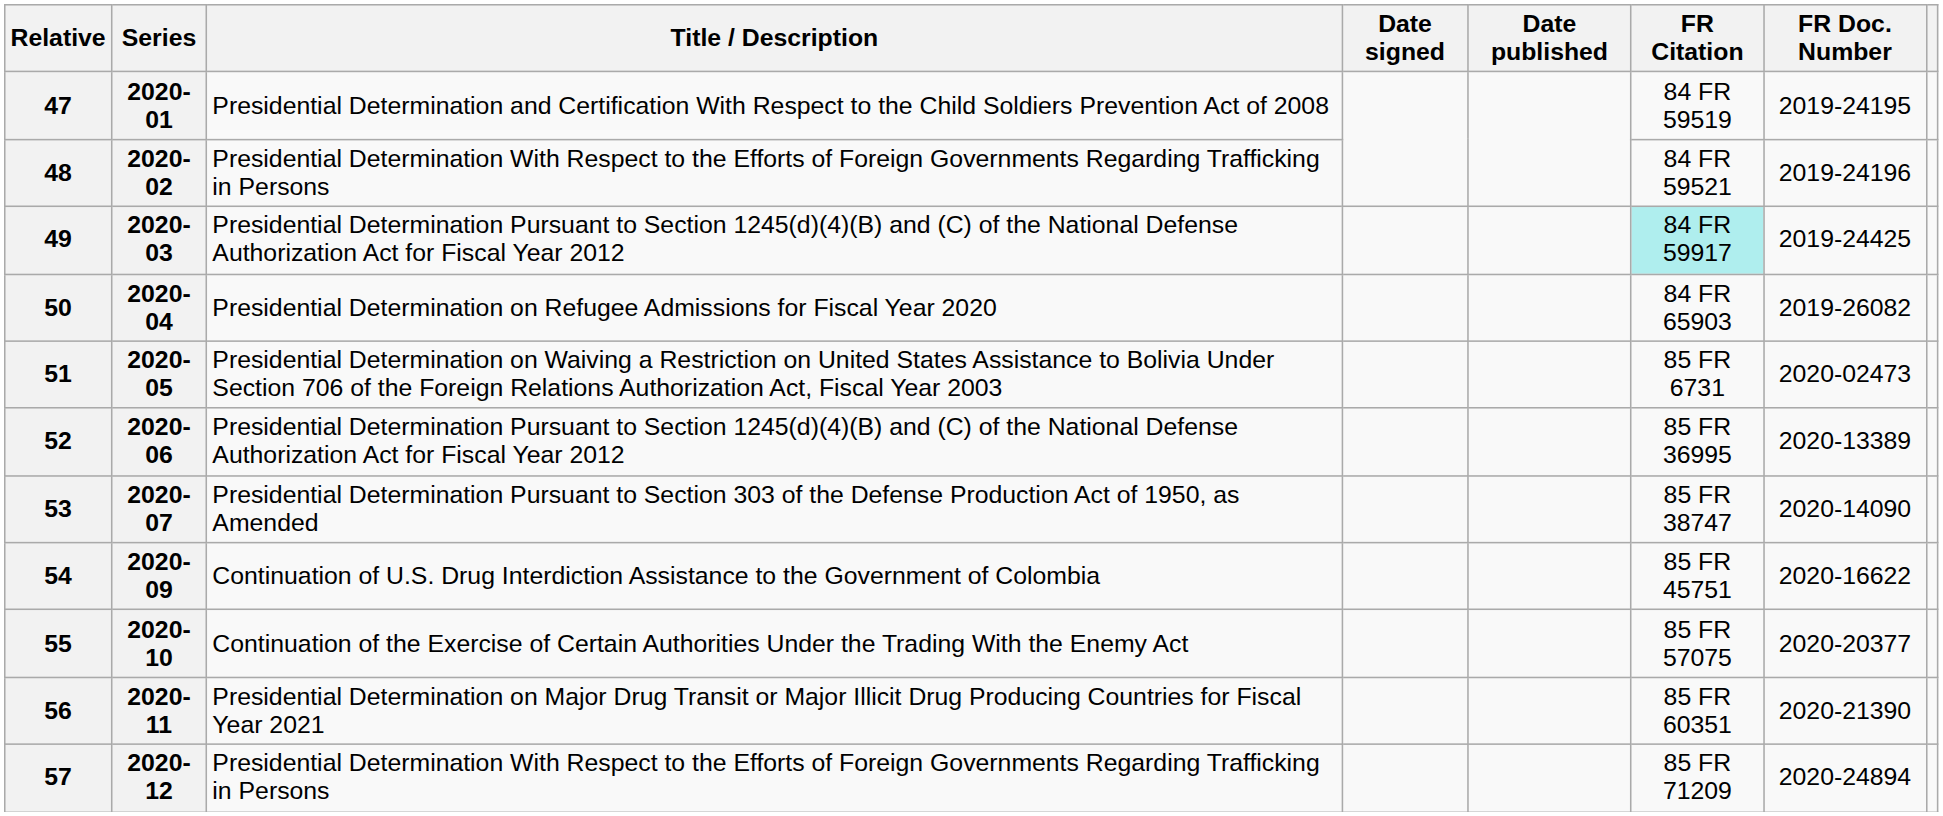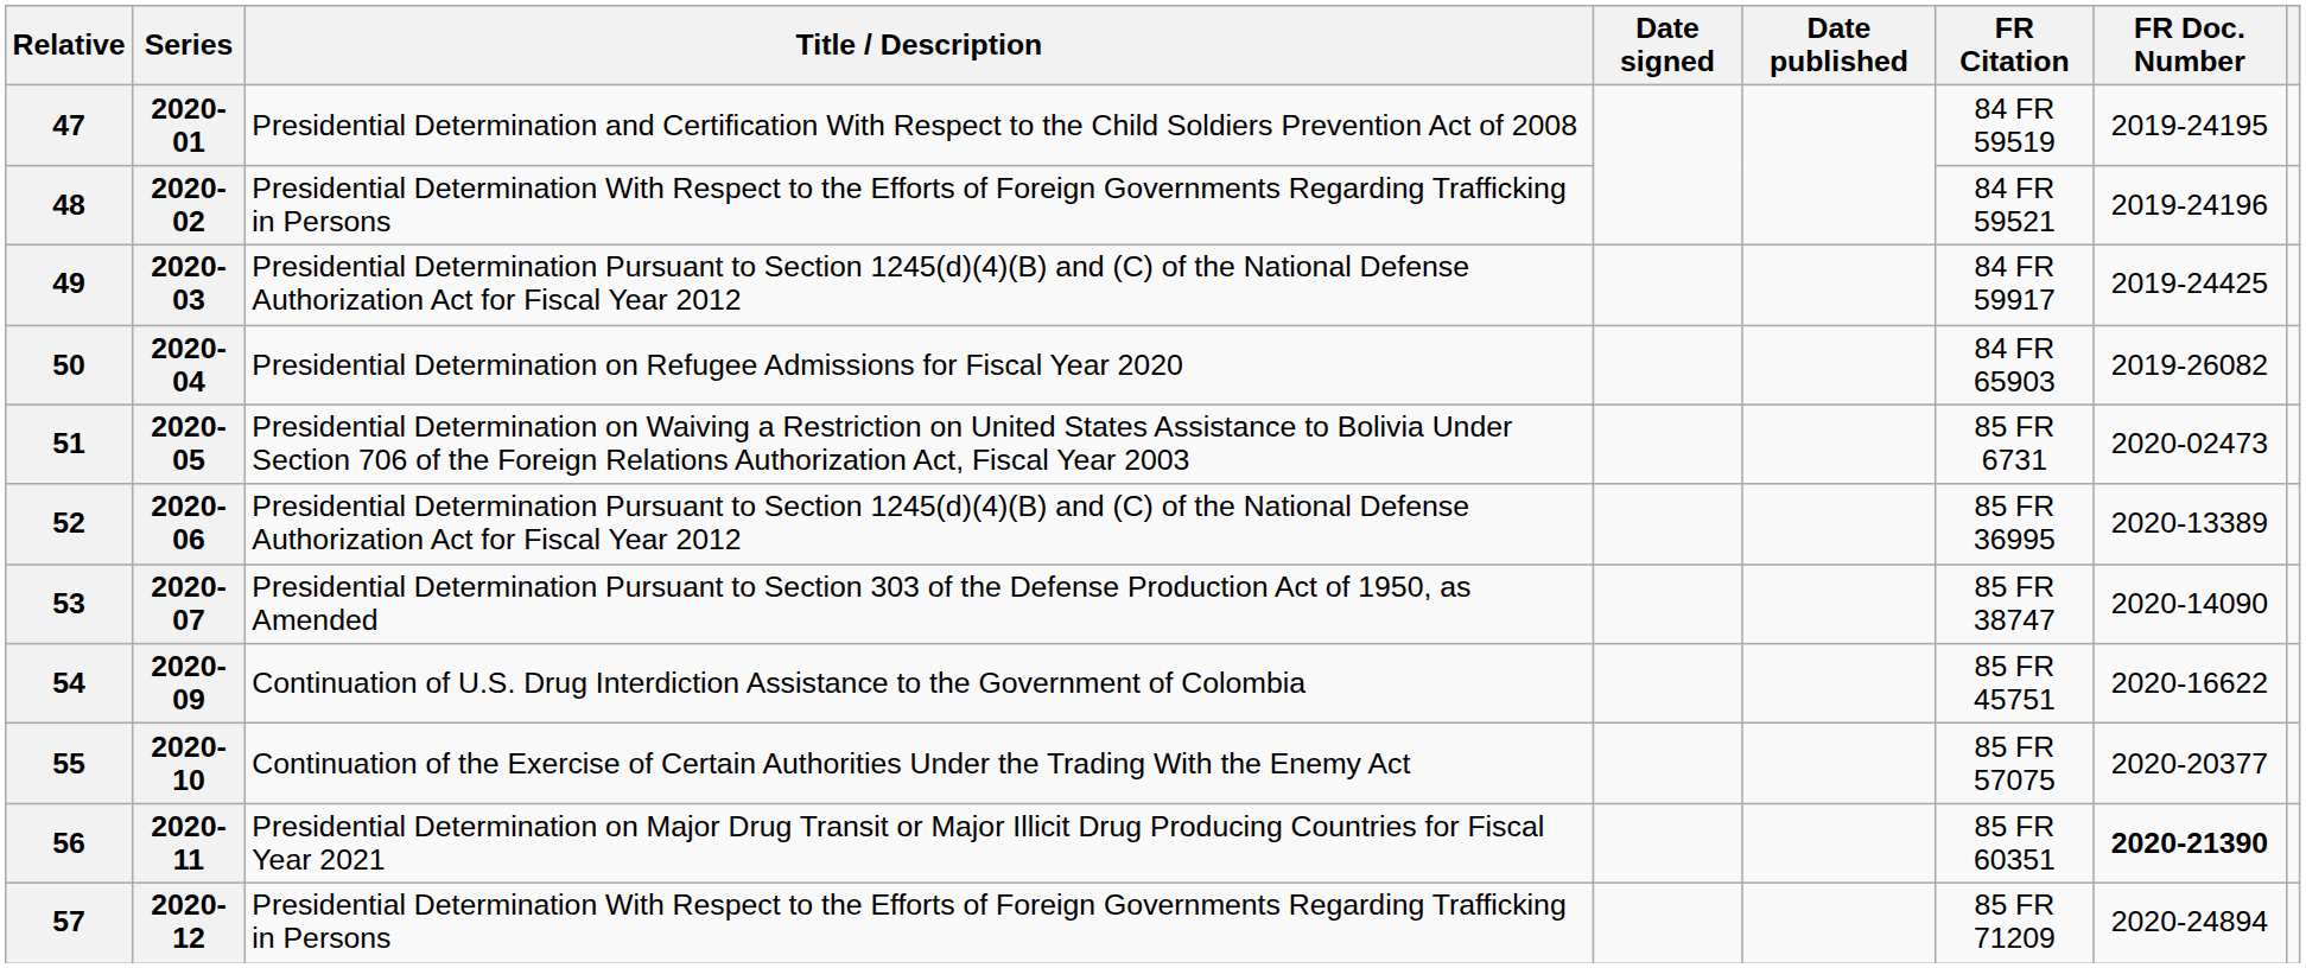49 | FR Citation: paleturquoise background -> no background
56 | FR Doc. Number: normal -> bold
